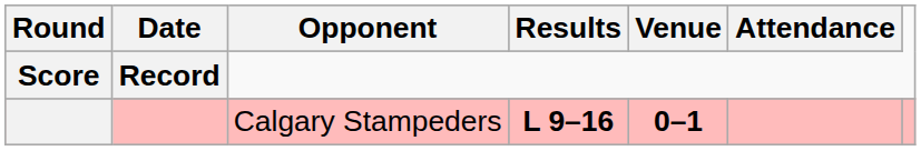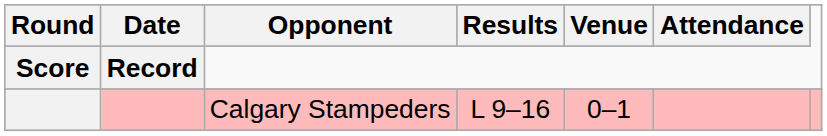Calgary Stampeders | Results: bold -> normal
Calgary Stampeders | Venue: bold -> normal
